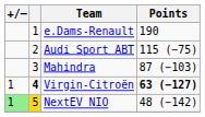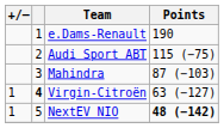Virgin-Citroën | Points: bold -> normal
NextEV NIO | +/–: lightgreen background -> no background
NextEV NIO | column 2: gold background -> no background
NextEV NIO | Points: normal -> bold
